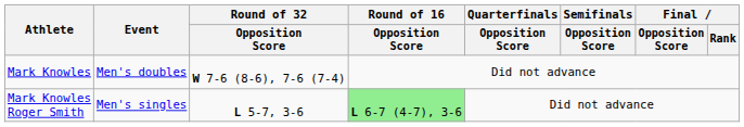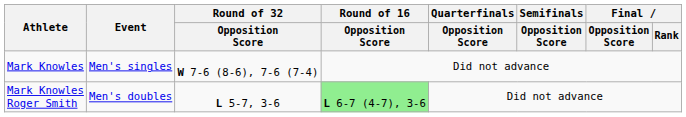Mark Knowles | Event: Men's doubles -> Men's singles
Mark Knowles Roger Smith | Event: Men's singles -> Men's doubles
